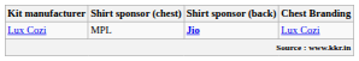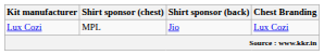row 2 | Shirt sponsor (back): bold -> normal
